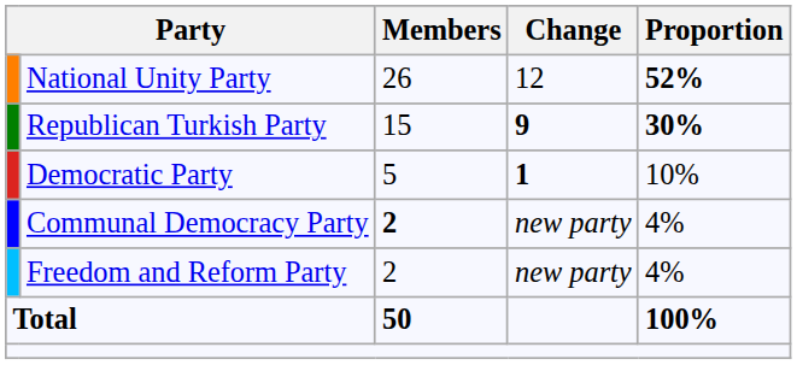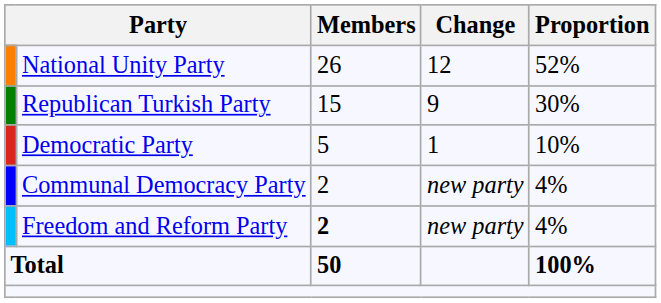National Unity Party | Proportion: bold -> normal
Republican Turkish Party | Change: bold -> normal
Republican Turkish Party | Proportion: bold -> normal
Democratic Party | Change: bold -> normal
Communal Democracy Party | Members: bold -> normal
Freedom and Reform Party | Members: normal -> bold
